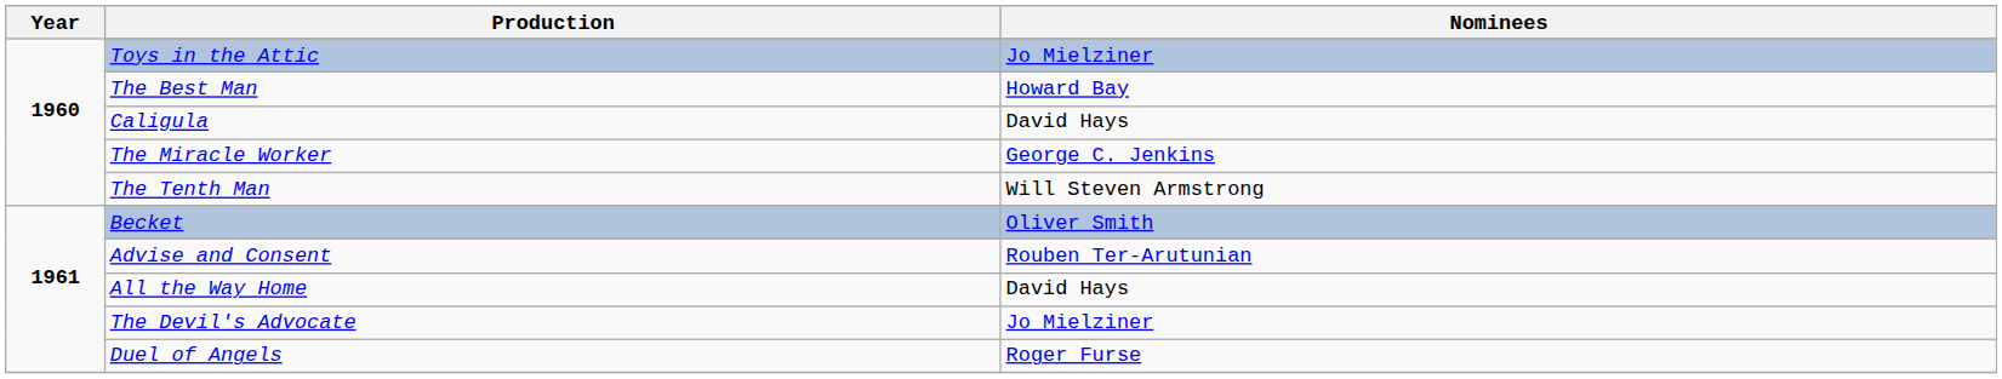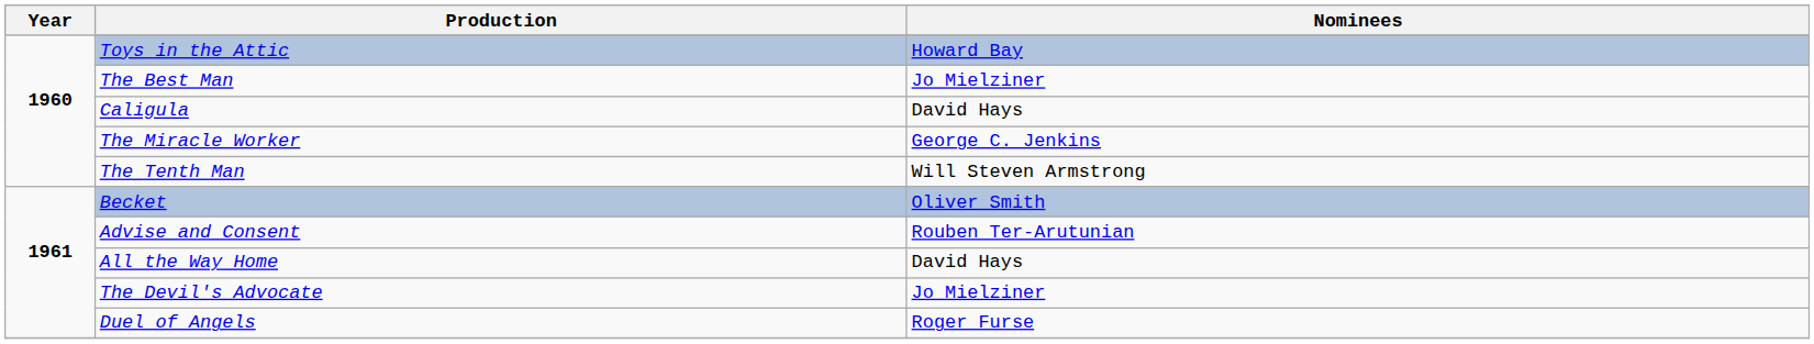Toys in the Attic | Nominees: Jo Mielziner -> Howard Bay
The Best Man | Nominees: Howard Bay -> Jo Mielziner
